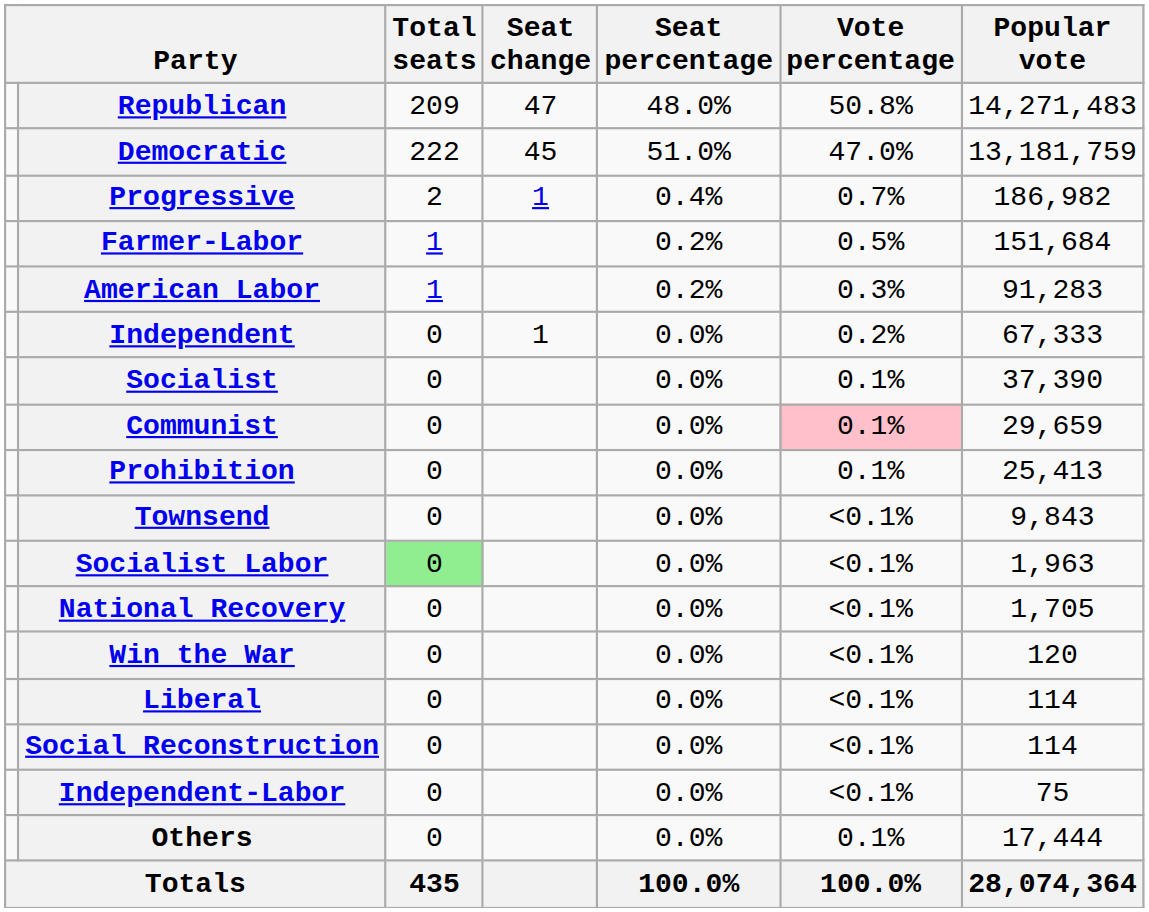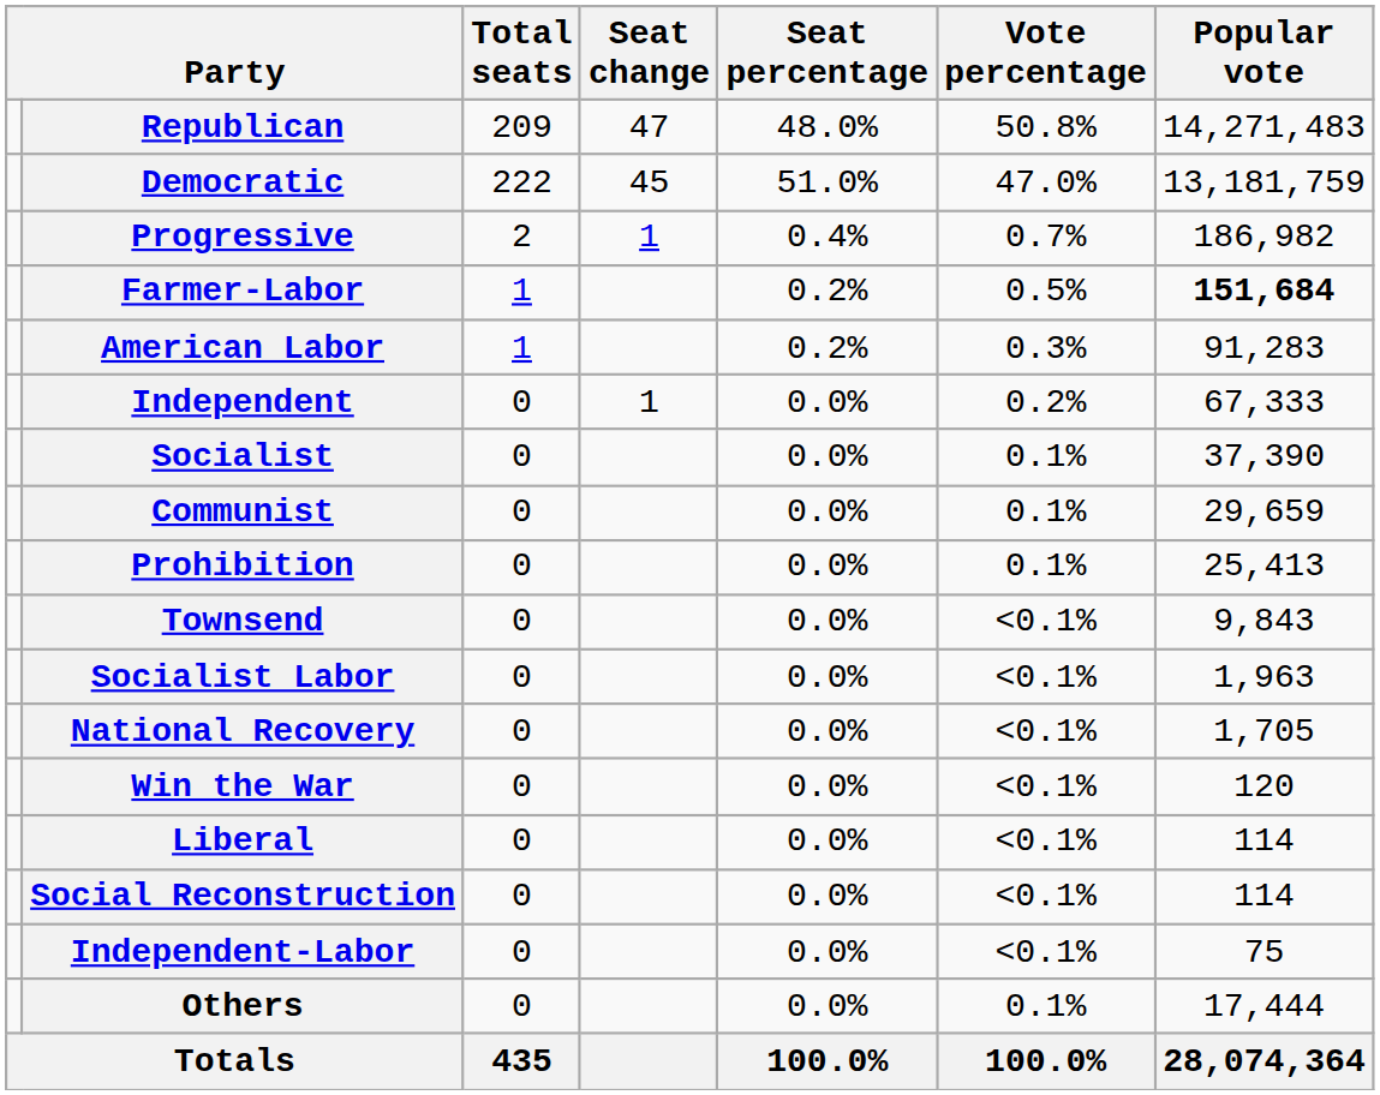Farmer-Labor | Popular vote: normal -> bold
Communist | Vote percentage: pink background -> no background
Socialist Labor | Total seats: lightgreen background -> no background
